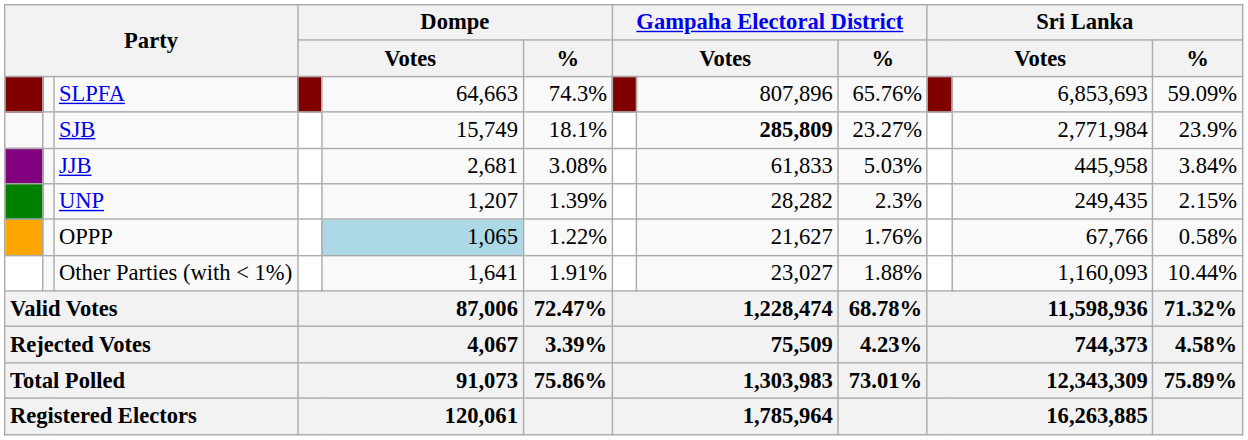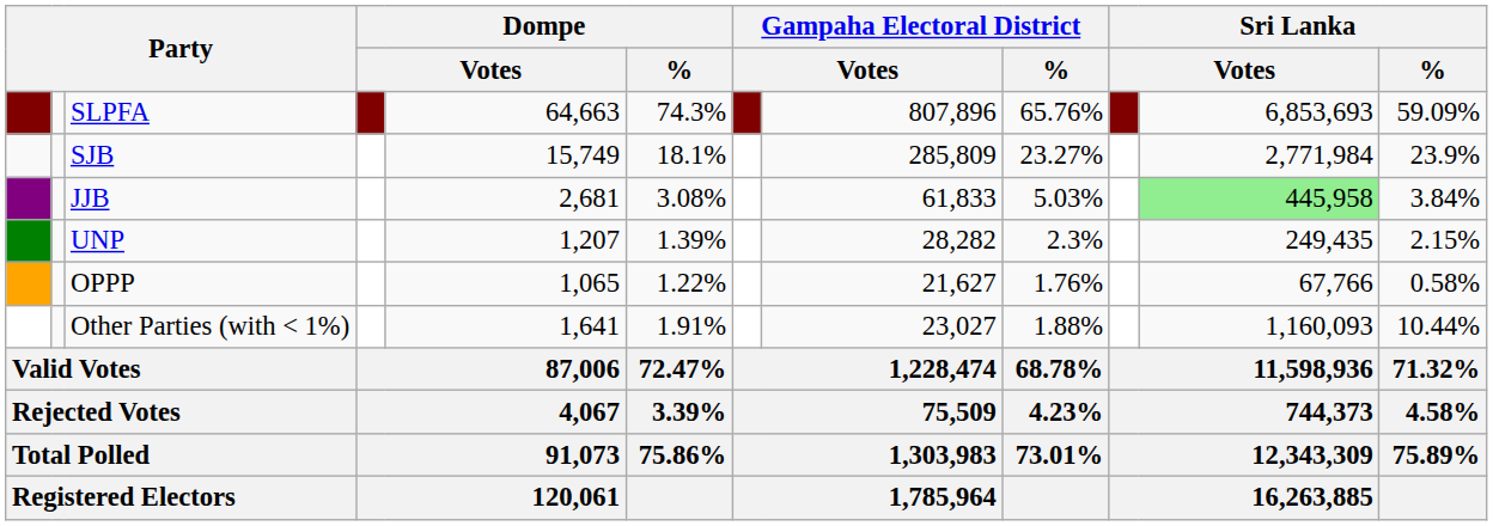SJB | column 8: bold -> normal
JJB | column 11: no background -> lightgreen background
OPPP | column 5: lightblue background -> no background
